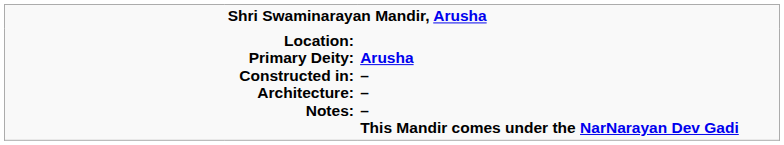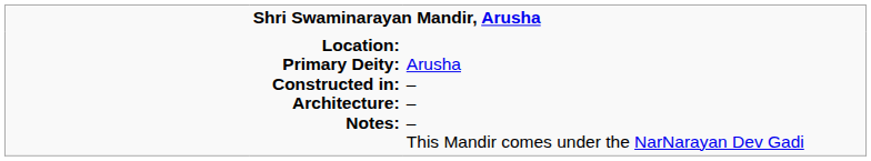row 2 | column 3: bold -> normal
